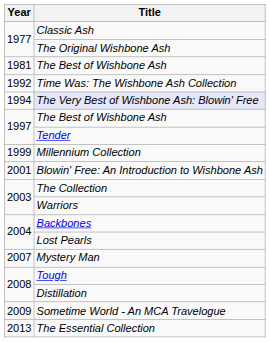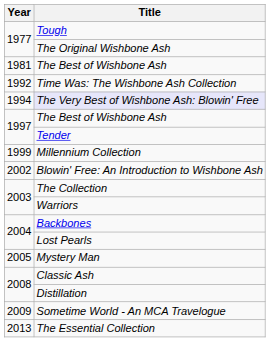row 2 | Title: Classic Ash -> Tough
row 10 | Year: 2001 -> 2002
row 15 | Year: 2007 -> 2005
row 16 | Title: Tough -> Classic Ash
